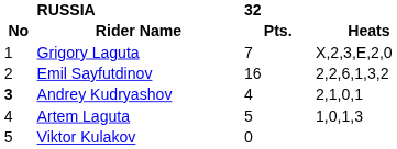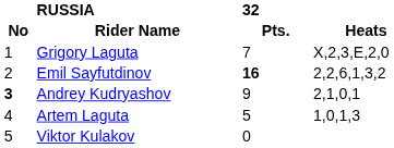Emil Sayfutdinov | 32 / Pts.: normal -> bold
Andrey Kudryashov | 32 / Pts.: 4 -> 9
